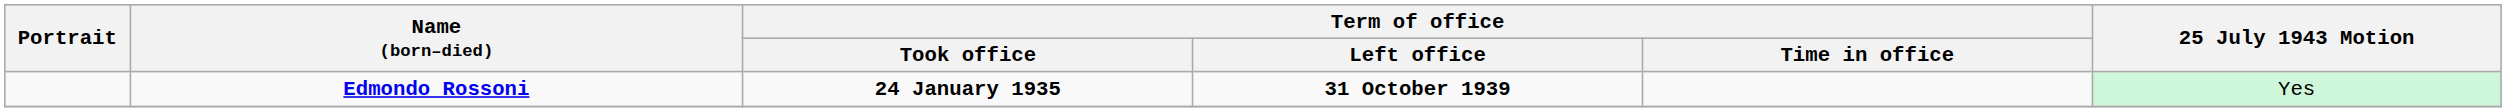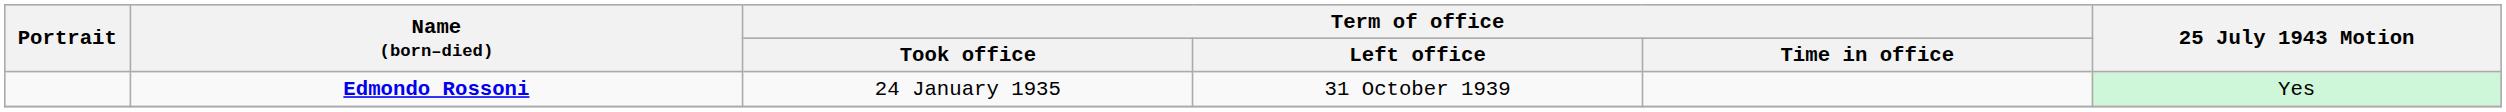Edmondo Rossoni | Term of office / Took office: bold -> normal
Edmondo Rossoni | Term of office / Left office: bold -> normal
